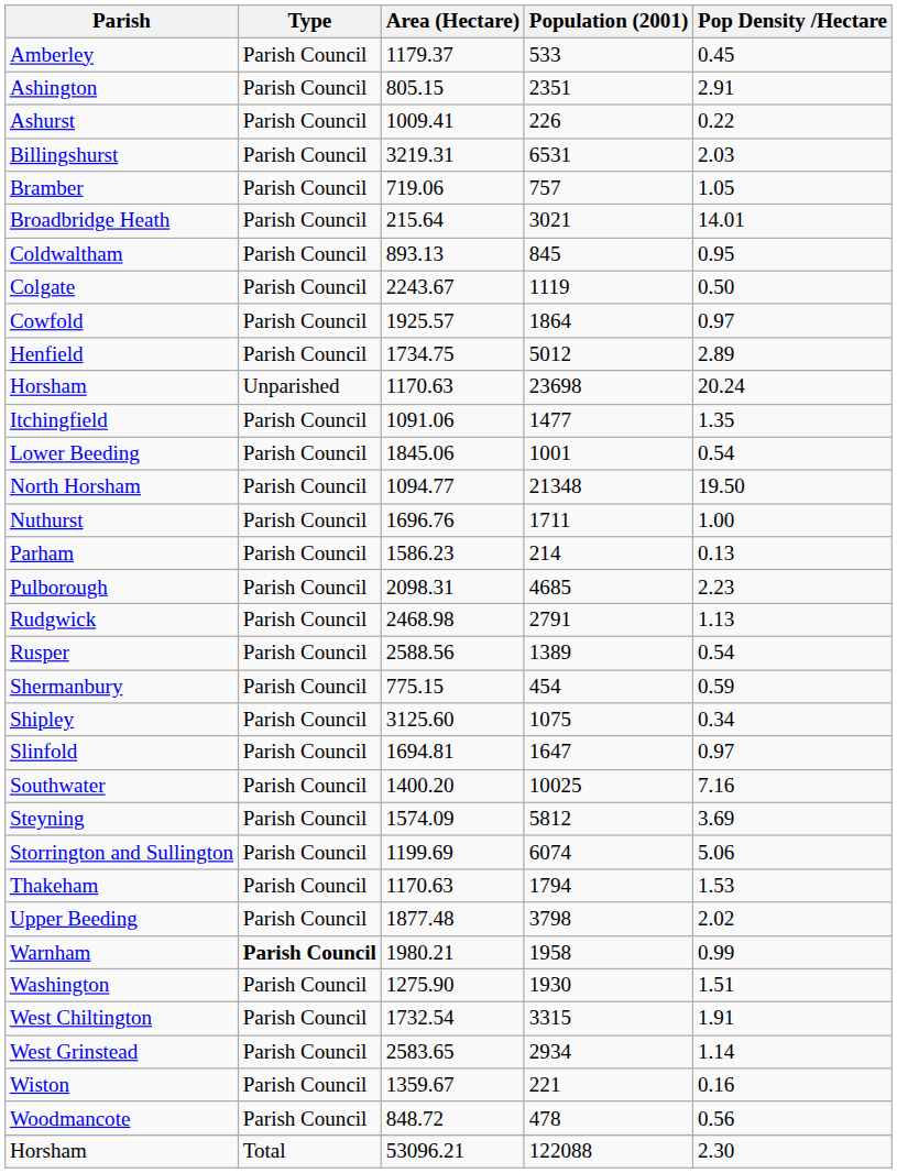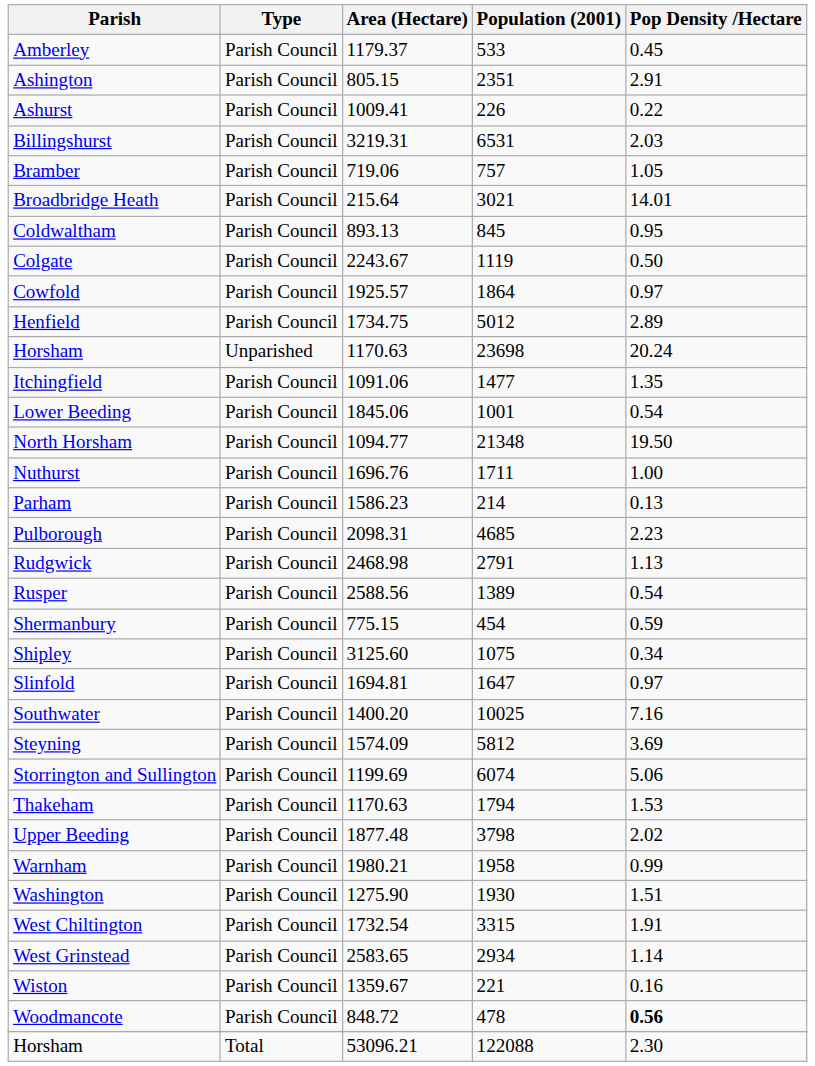Warnham | Type: bold -> normal
Woodmancote | Pop Density /Hectare: normal -> bold
